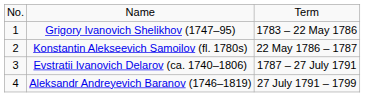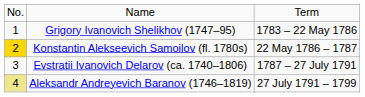Konstantin Alekseevich Samoilov (fl. 1780s) | column 1: no background -> gold background
Aleksandr Andreyevich Baranov (1746–1819) | column 1: no background -> khaki background
